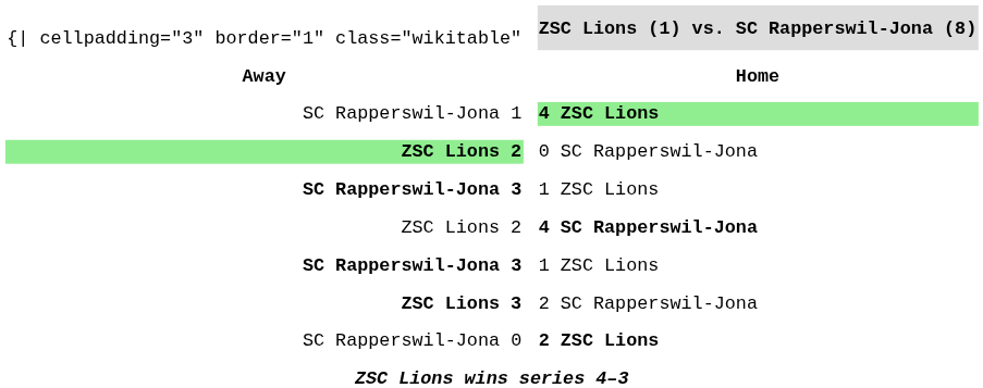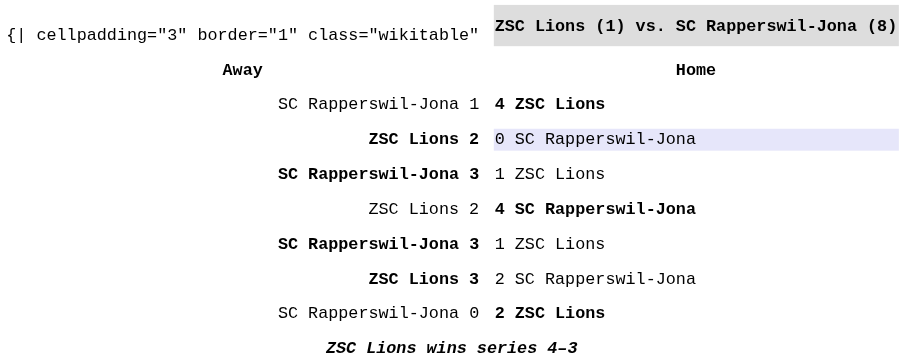4 ZSC Lions | column 2: lightgreen background -> no background
0 SC Rapperswil-Jona | column 1: lightgreen background -> no background
0 SC Rapperswil-Jona | column 2: no background -> lavender background
